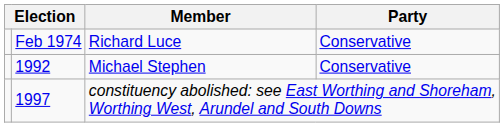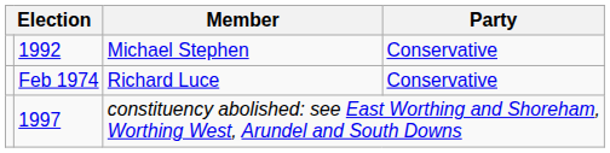rows swapped: Richard Luce <-> Michael Stephen
